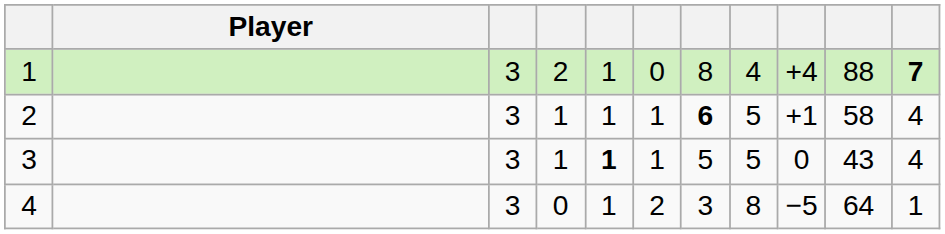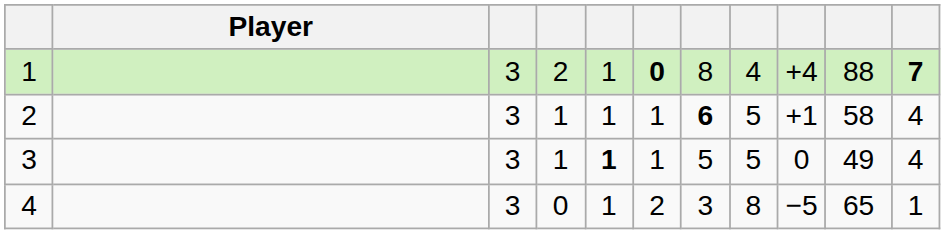row 2 | column 6: normal -> bold
row 4 | column 10: 43 -> 49
row 5 | column 10: 64 -> 65
